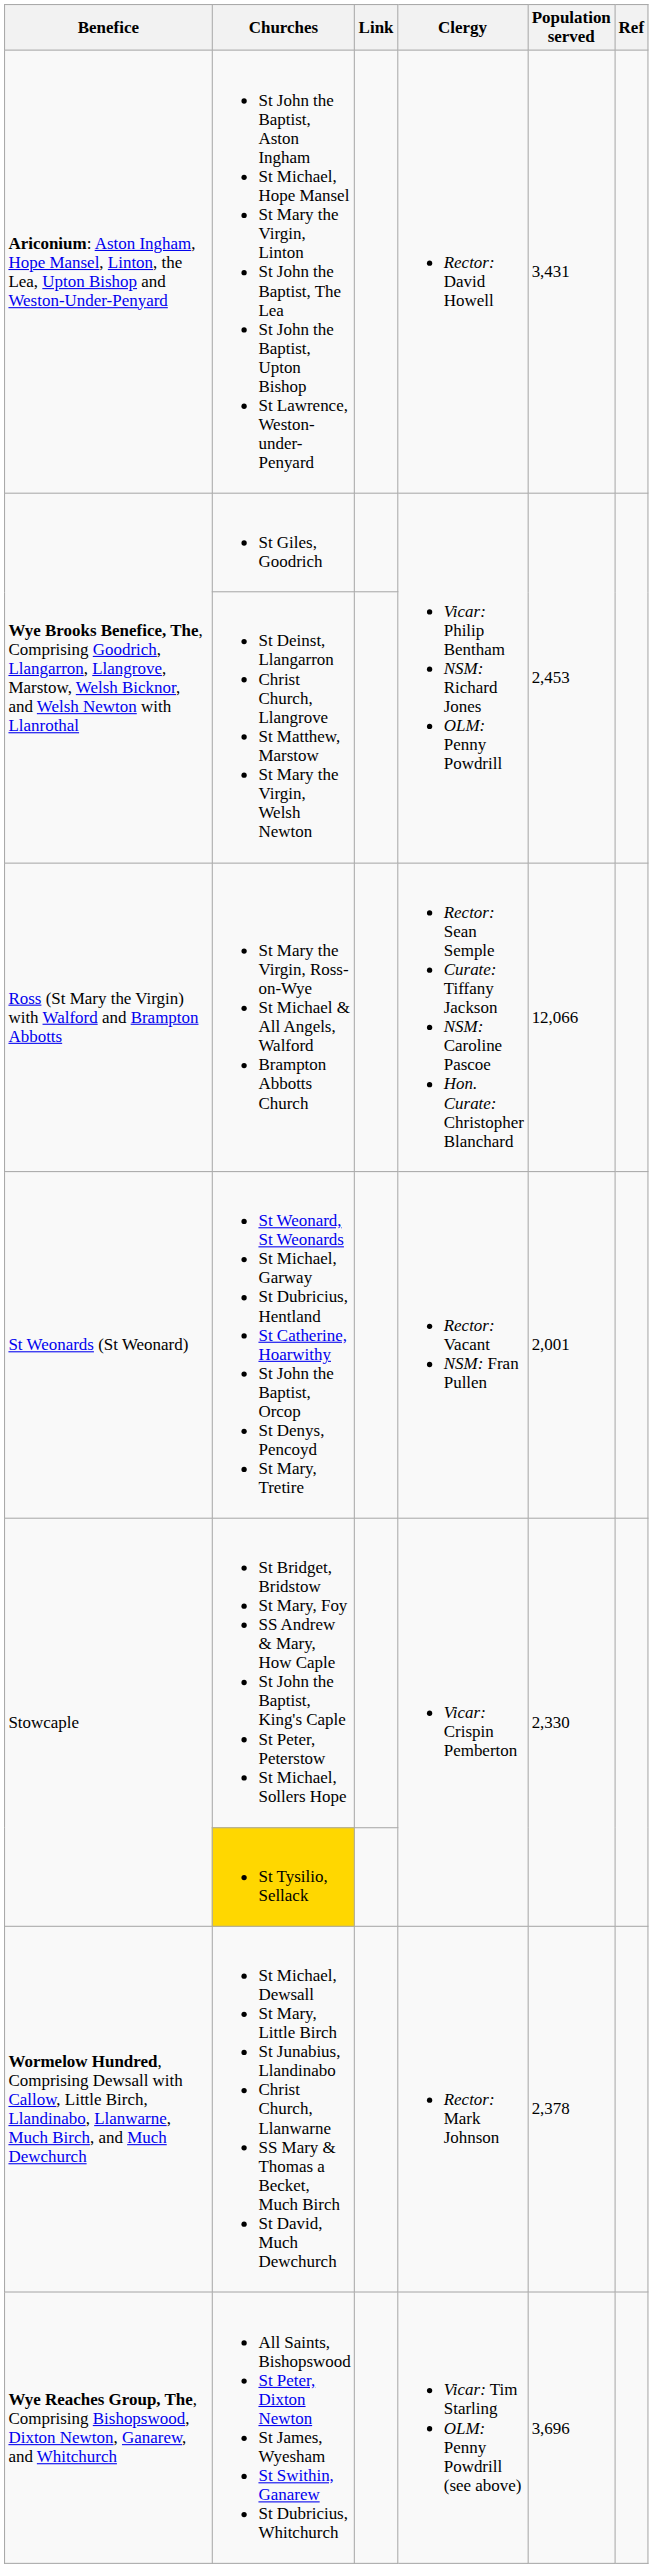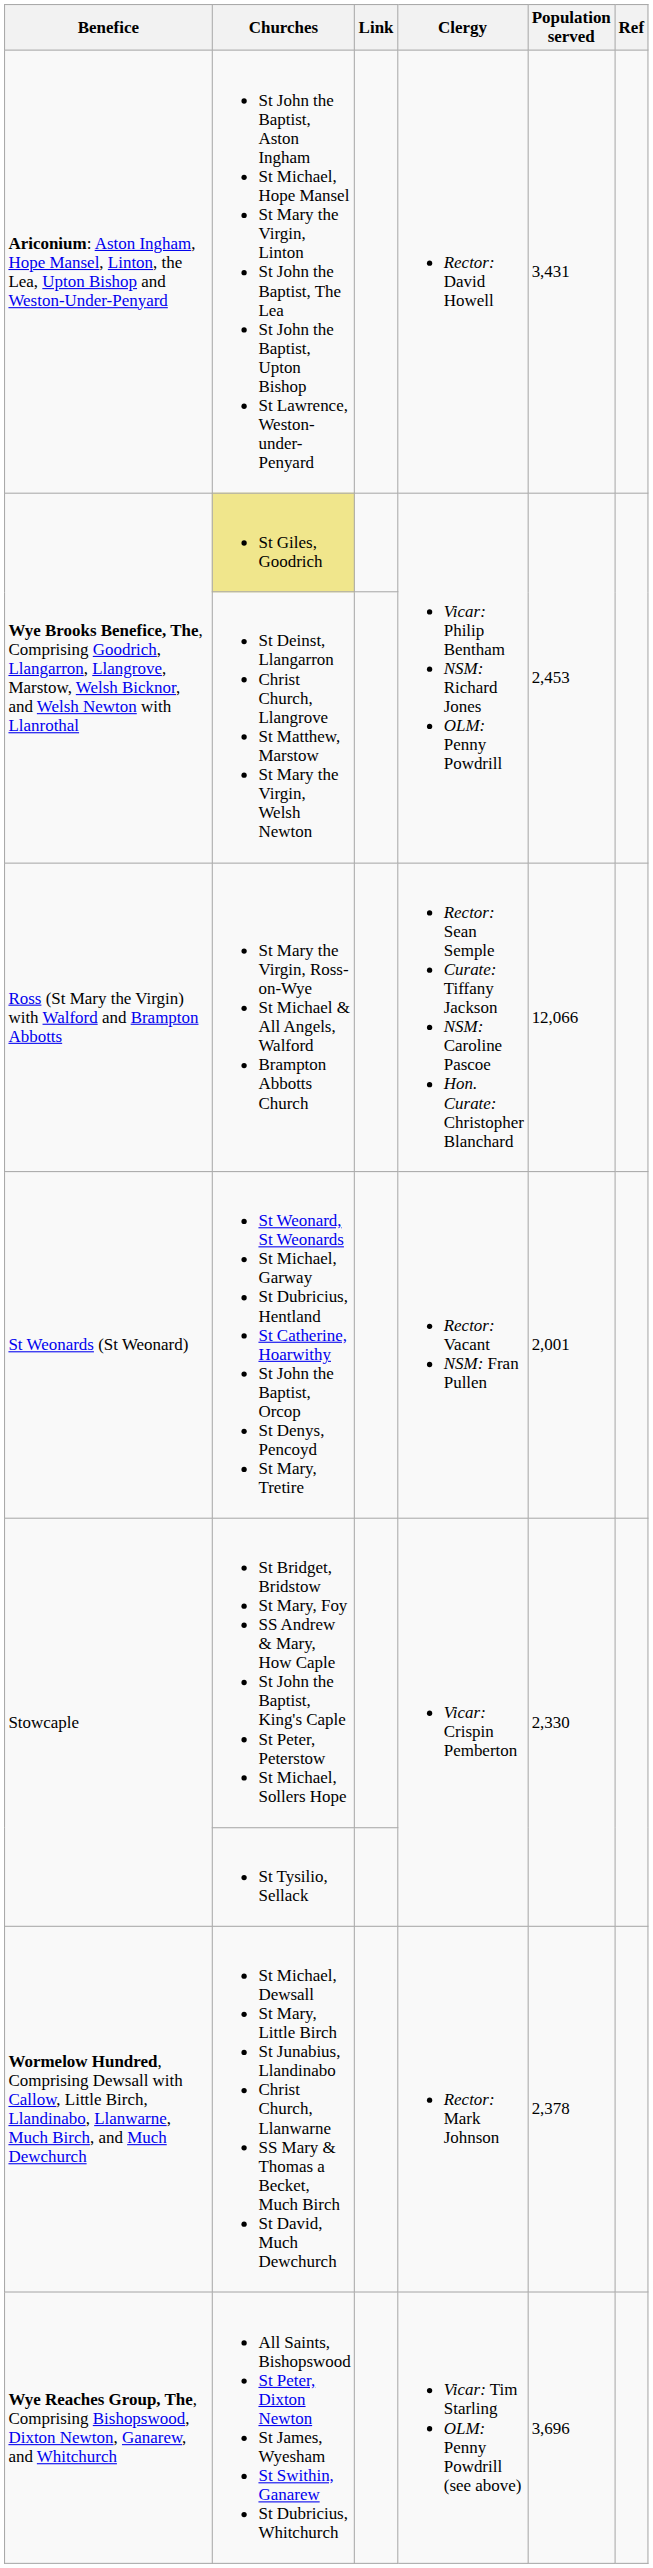St Giles, Goodrich | Churches: no background -> khaki background
St Tysilio, Sellack | Churches: gold background -> no background
